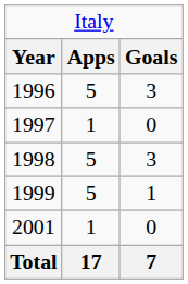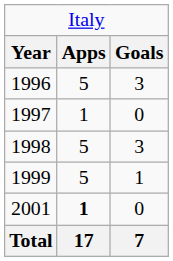2001 | column 2: normal -> bold
